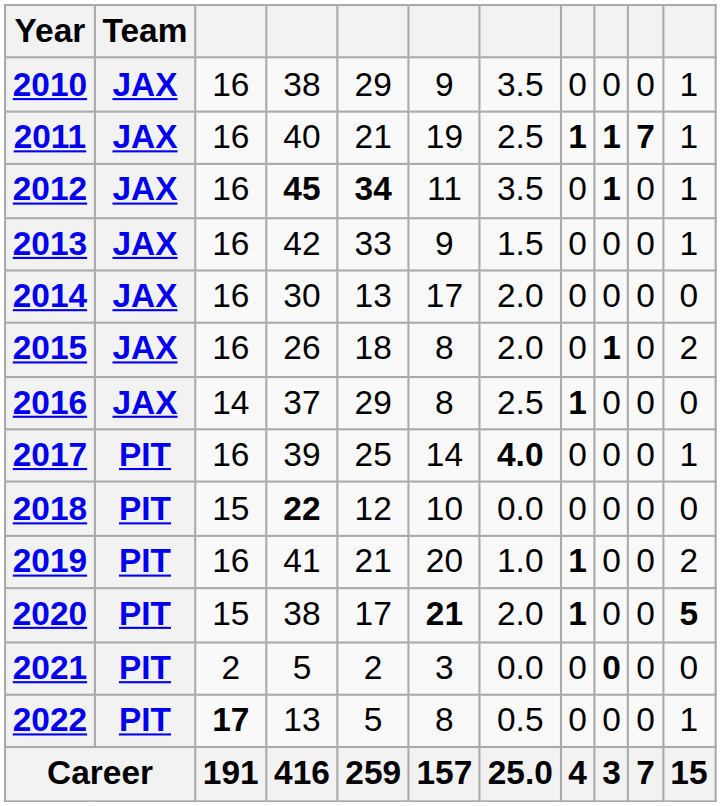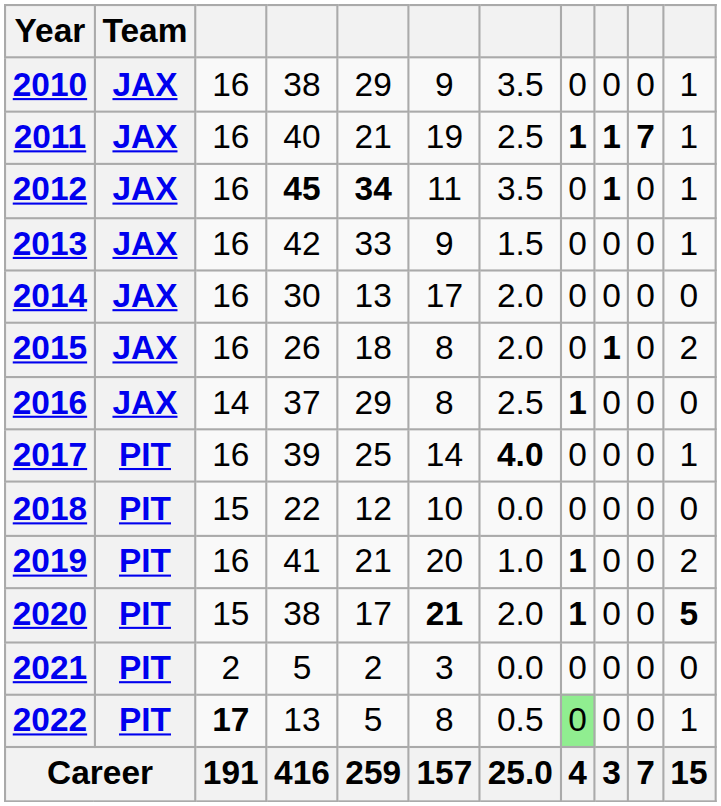2018 | column 4: bold -> normal
2021 | column 9: bold -> normal
2022 | column 8: no background -> lightgreen background
